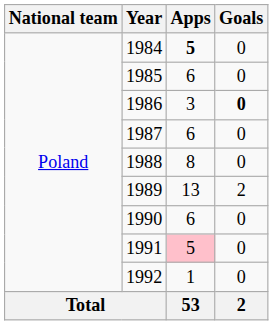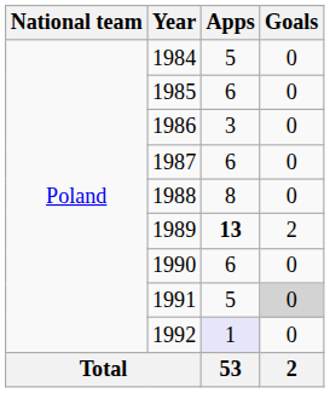1984 | Apps: bold -> normal
1986 | Goals: bold -> normal
1989 | Apps: normal -> bold
1991 | Apps: pink background -> no background
1991 | Goals: no background -> lightgrey background
1992 | Apps: no background -> lavender background
